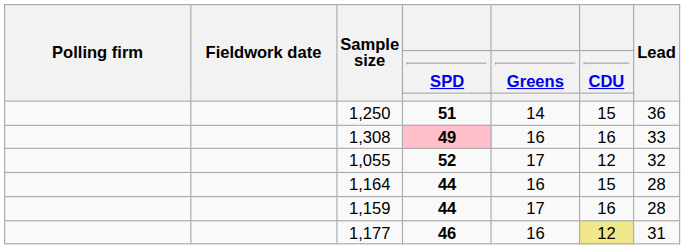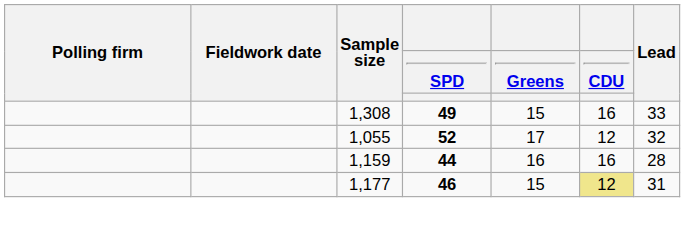- row: 1,250 | 51 | 14 | 15 | 36
1,308 | SPD: pink background -> no background
1,308 | Greens: 16 -> 15
- row: 1,164 | 44 | 16 | 15 | 28
1,159 | Greens: 17 -> 16
1,177 | Greens: 16 -> 15
